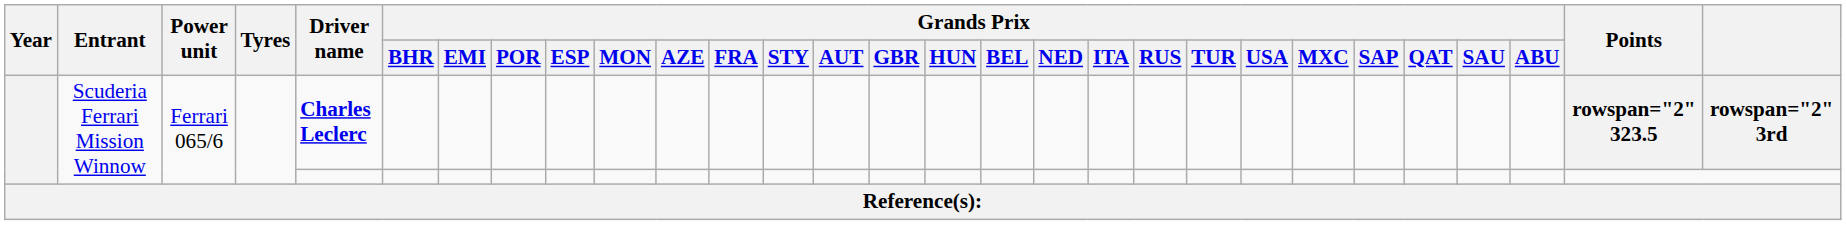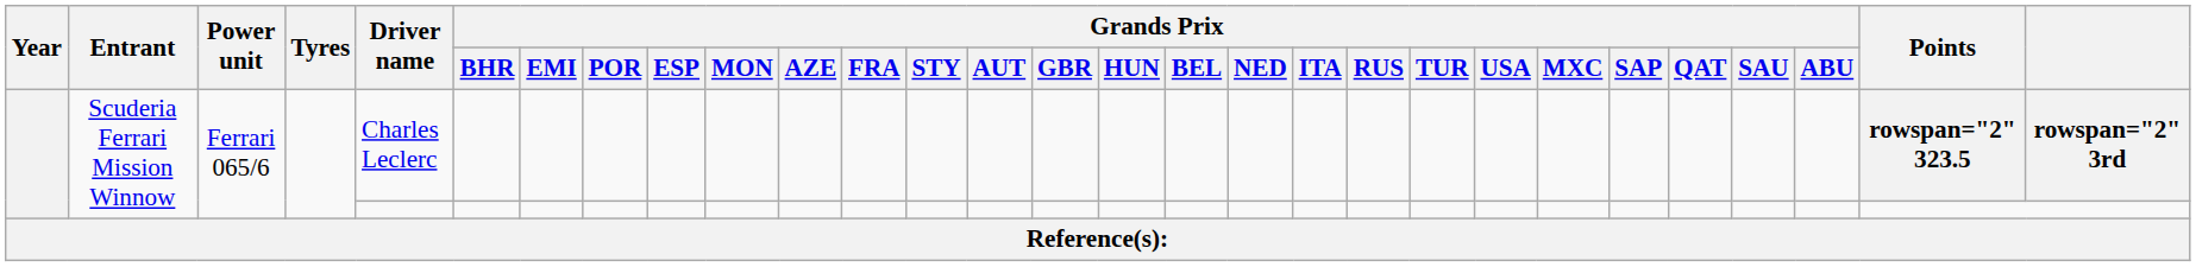row 3 | Driver name: bold -> normal
